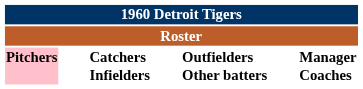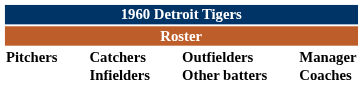Pitchers | column 1: pink background -> no background
